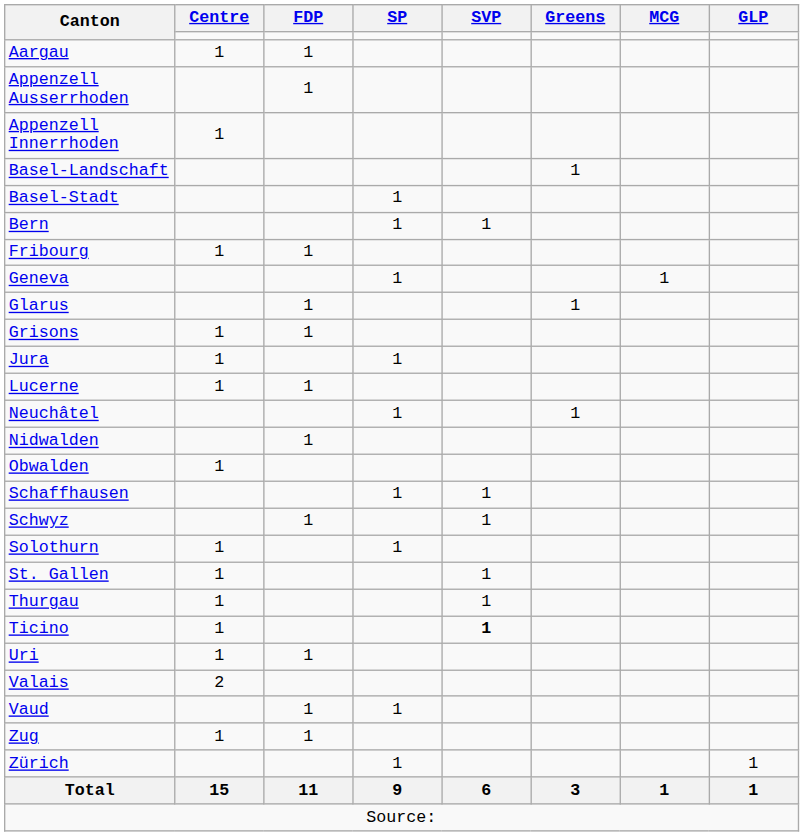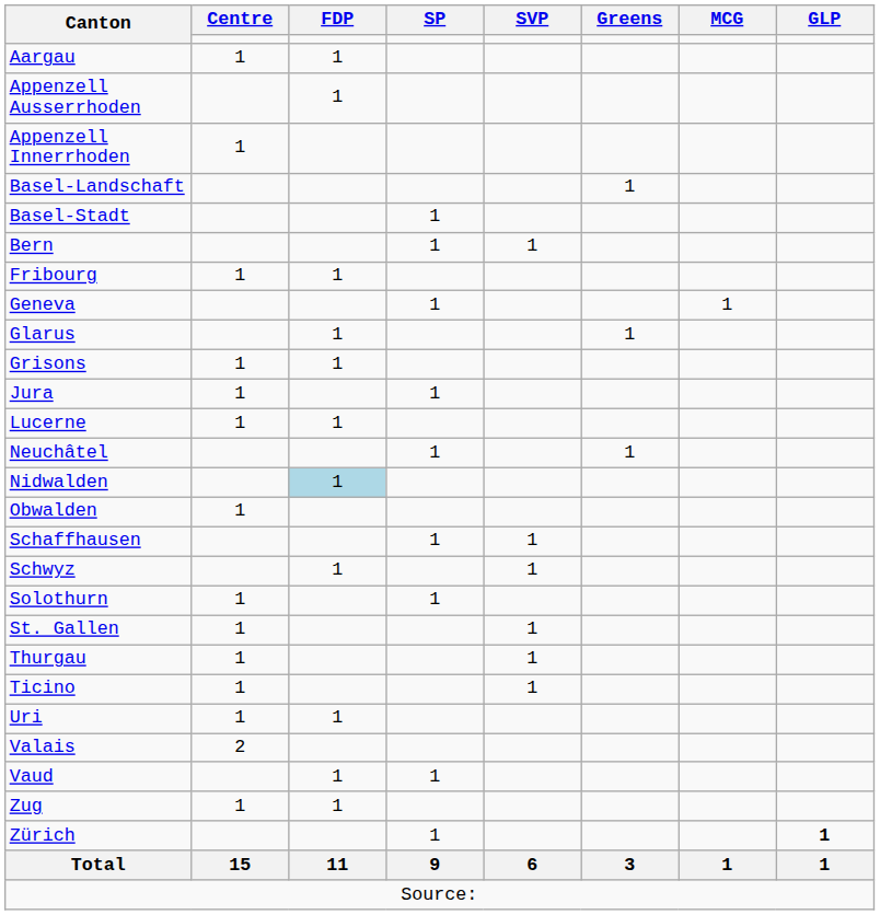Nidwalden | FDP: no background -> lightblue background
Ticino | SVP: bold -> normal
Zürich | GLP: normal -> bold
